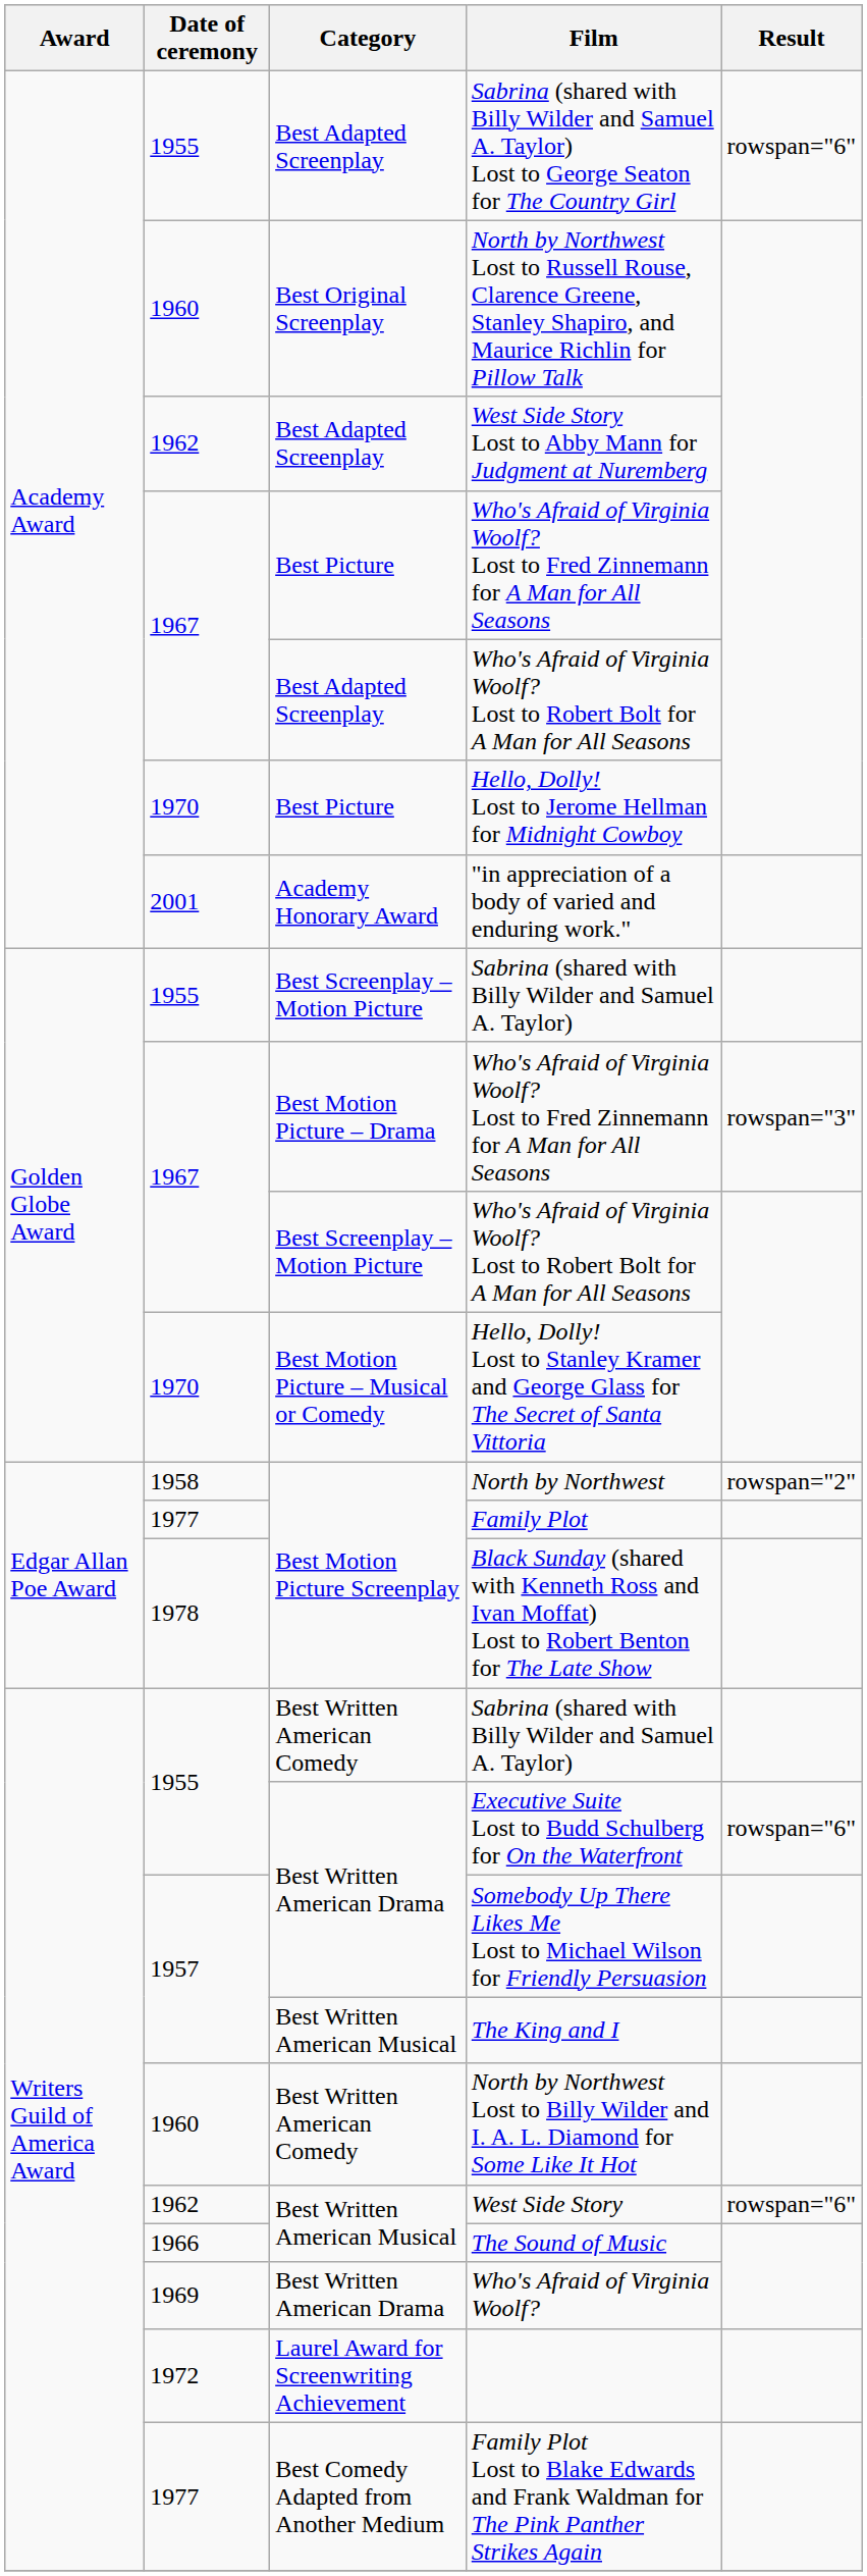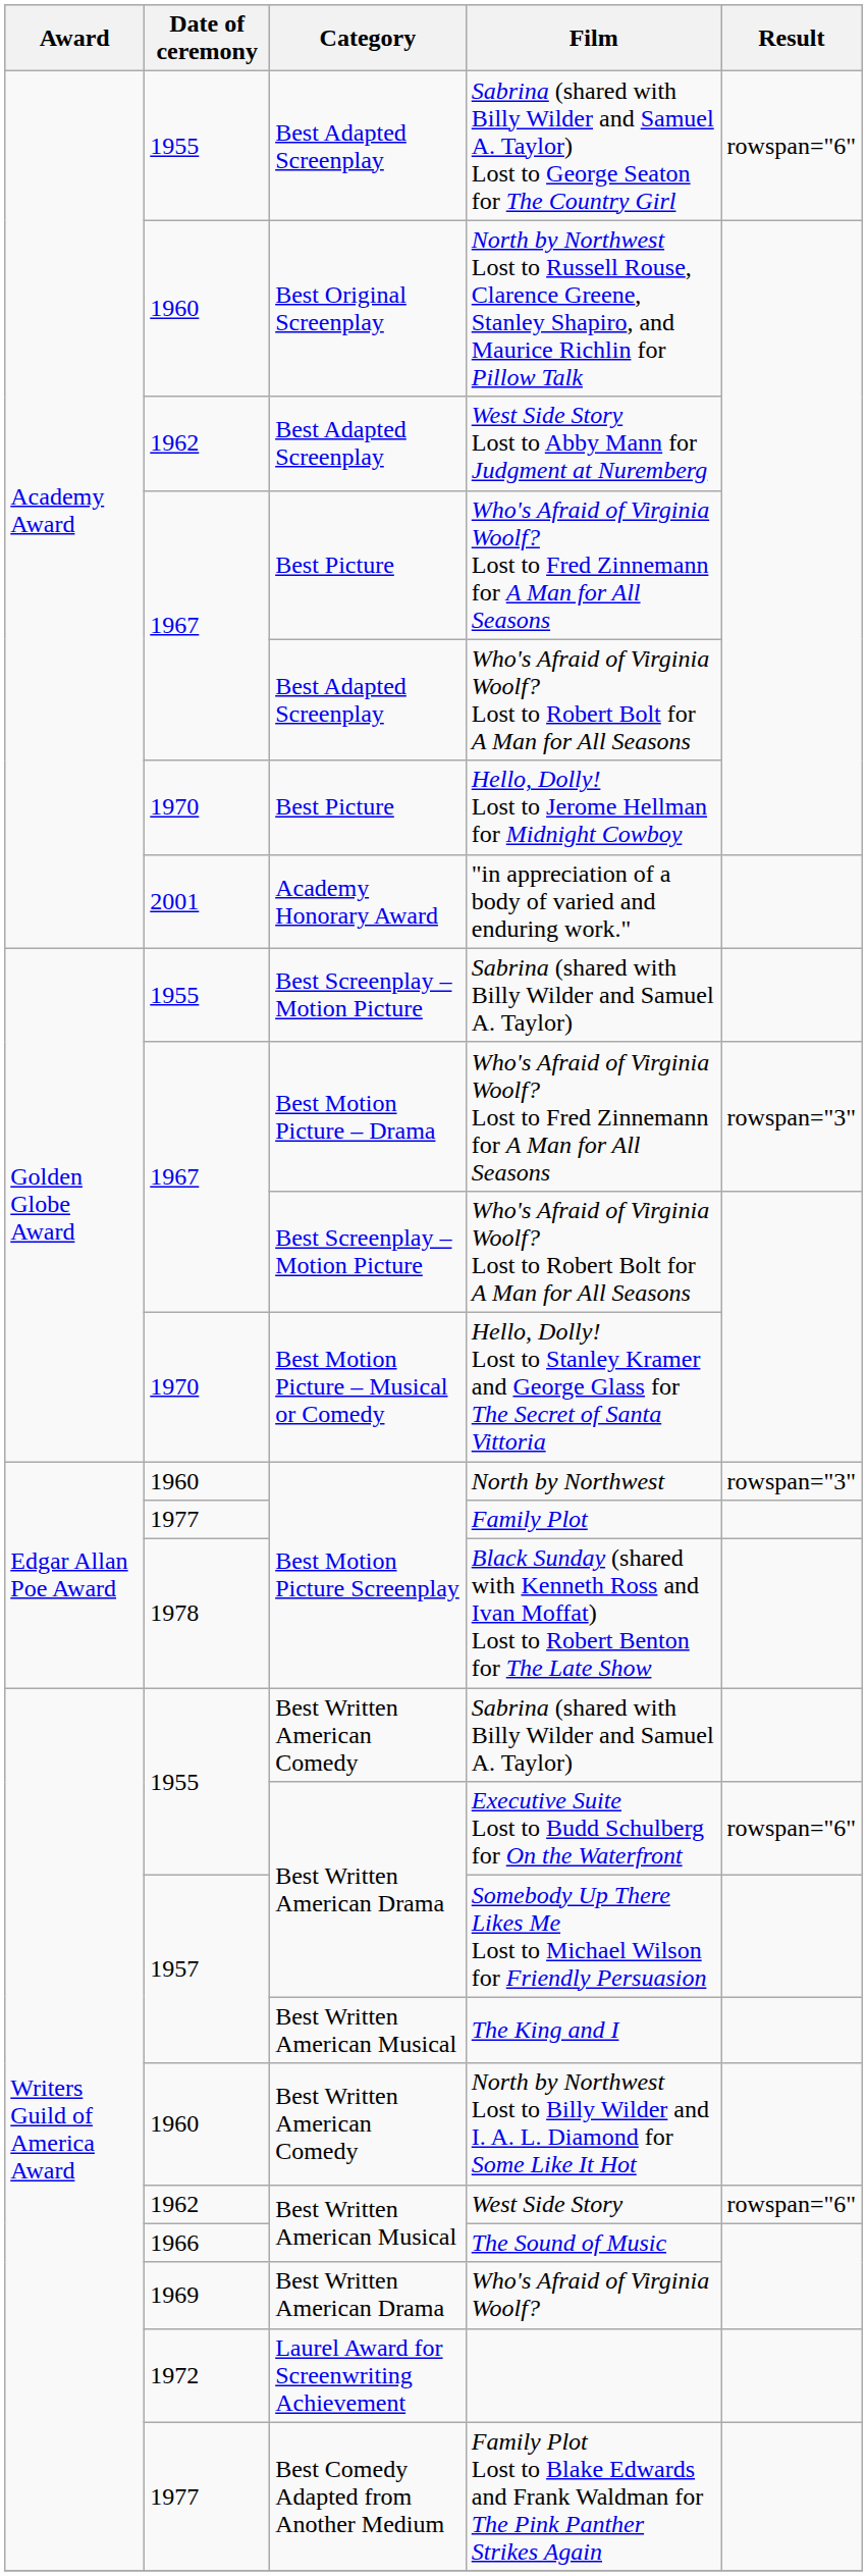North by Northwest | Date of ceremony: 1958 -> 1960
North by Northwest | Result: rowspan="2" -> rowspan="3"
